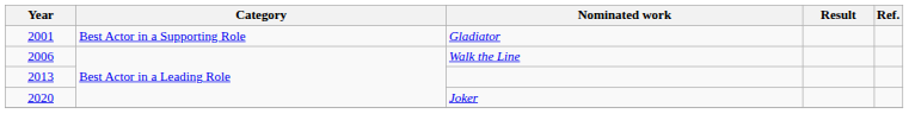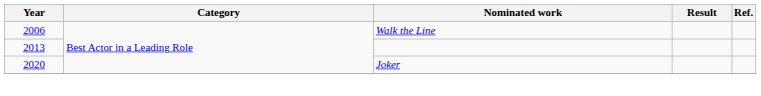- row: 2001 | Best Actor in a Supporting Role | Gladiator
